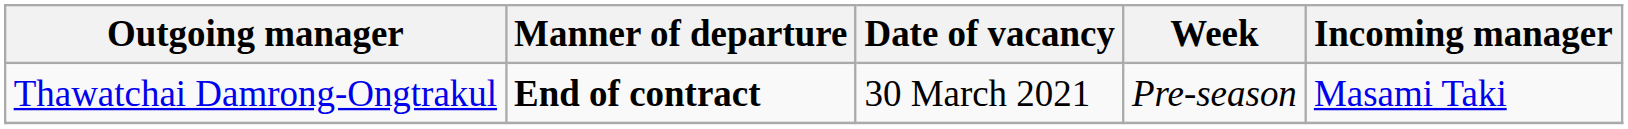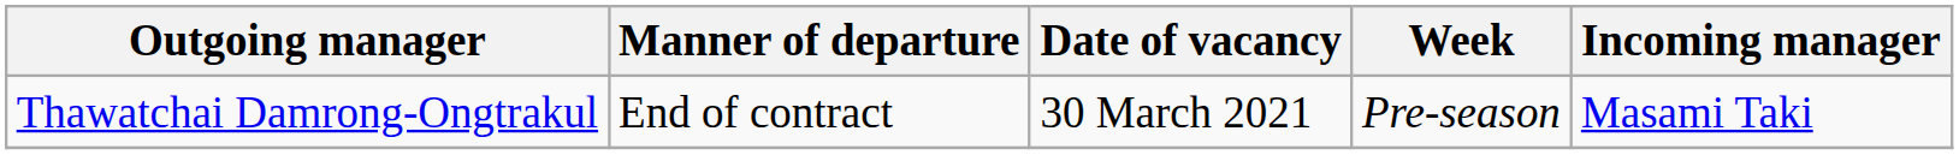Thawatchai Damrong-Ongtrakul | Manner of departure: bold -> normal
